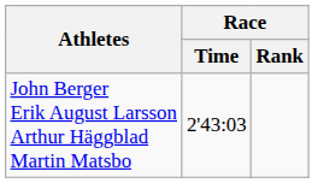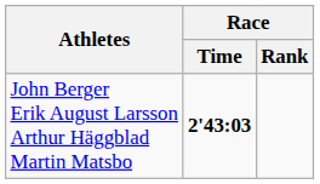row 3 | Race / Time: normal -> bold
